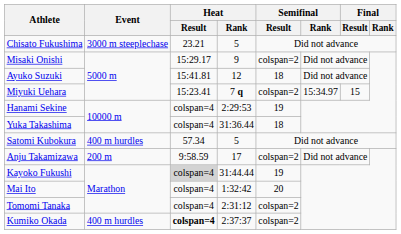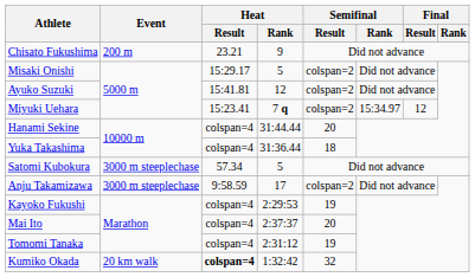Chisato Fukushima | Event: 3000 m steeplechase -> 200 m
Chisato Fukushima | Heat / Rank: 5 -> 9
Misaki Onishi | Heat / Rank: 9 -> 5
Ayuko Suzuki | Semifinal / Result: 18 -> colspan=2
Miyuki Uehara | Final / Result: 15 -> 12
Hanami Sekine | Heat / Rank: 2:29:53 -> 31:44.44
Hanami Sekine | Semifinal / Result: 19 -> 20
Satomi Kubokura | Event: 400 m hurdles -> 3000 m steeplechase
Anju Takamizawa | Event: 200 m -> 3000 m steeplechase
Kayoko Fukushi | Heat / Result: lightgrey background -> no background
Kayoko Fukushi | Heat / Rank: 31:44.44 -> 2:29:53
Mai Ito | Heat / Rank: 1:32:42 -> 2:37:37
Tomomi Tanaka | Semifinal / Result: colspan=2 -> 19
Kumiko Okada | Event: 400 m hurdles -> 20 km walk
Kumiko Okada | Heat / Rank: 2:37:37 -> 1:32:42
Kumiko Okada | Semifinal / Result: colspan=2 -> 32
